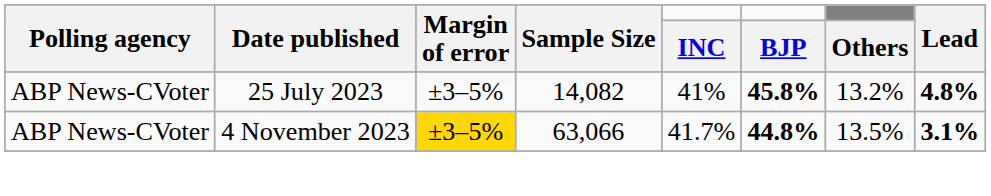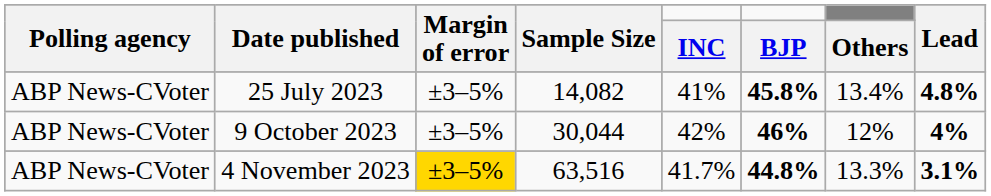25 July 2023 | Others: 13.2% -> 13.4%
+ row: ABP News-CVoter | 9 October 2023 | ±3–5% | 30,044 | 42% | 46% | 12% | 4%
4 November 2023 | Sample Size: 63,066 -> 63,516
4 November 2023 | Others: 13.5% -> 13.3%
